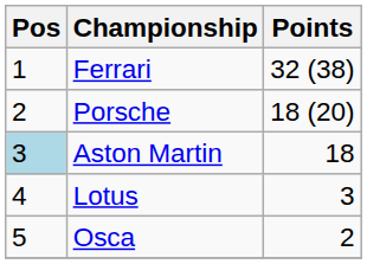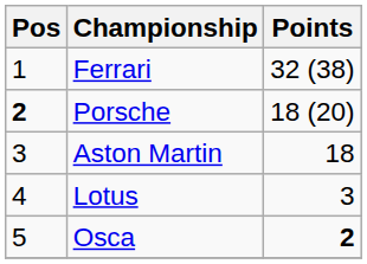Porsche | Pos: normal -> bold
Aston Martin | Pos: lightblue background -> no background
Osca | Points: normal -> bold
